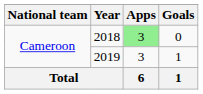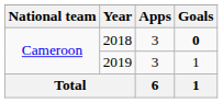2018 | Apps: lightgreen background -> no background
2018 | Goals: normal -> bold
